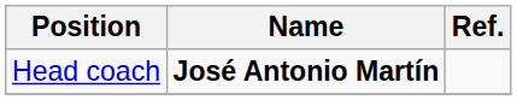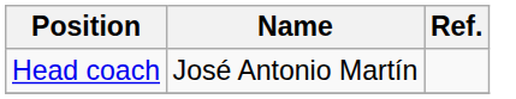Head coach | Name: bold -> normal
